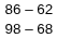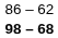98 – 68 | column 1: normal -> bold
